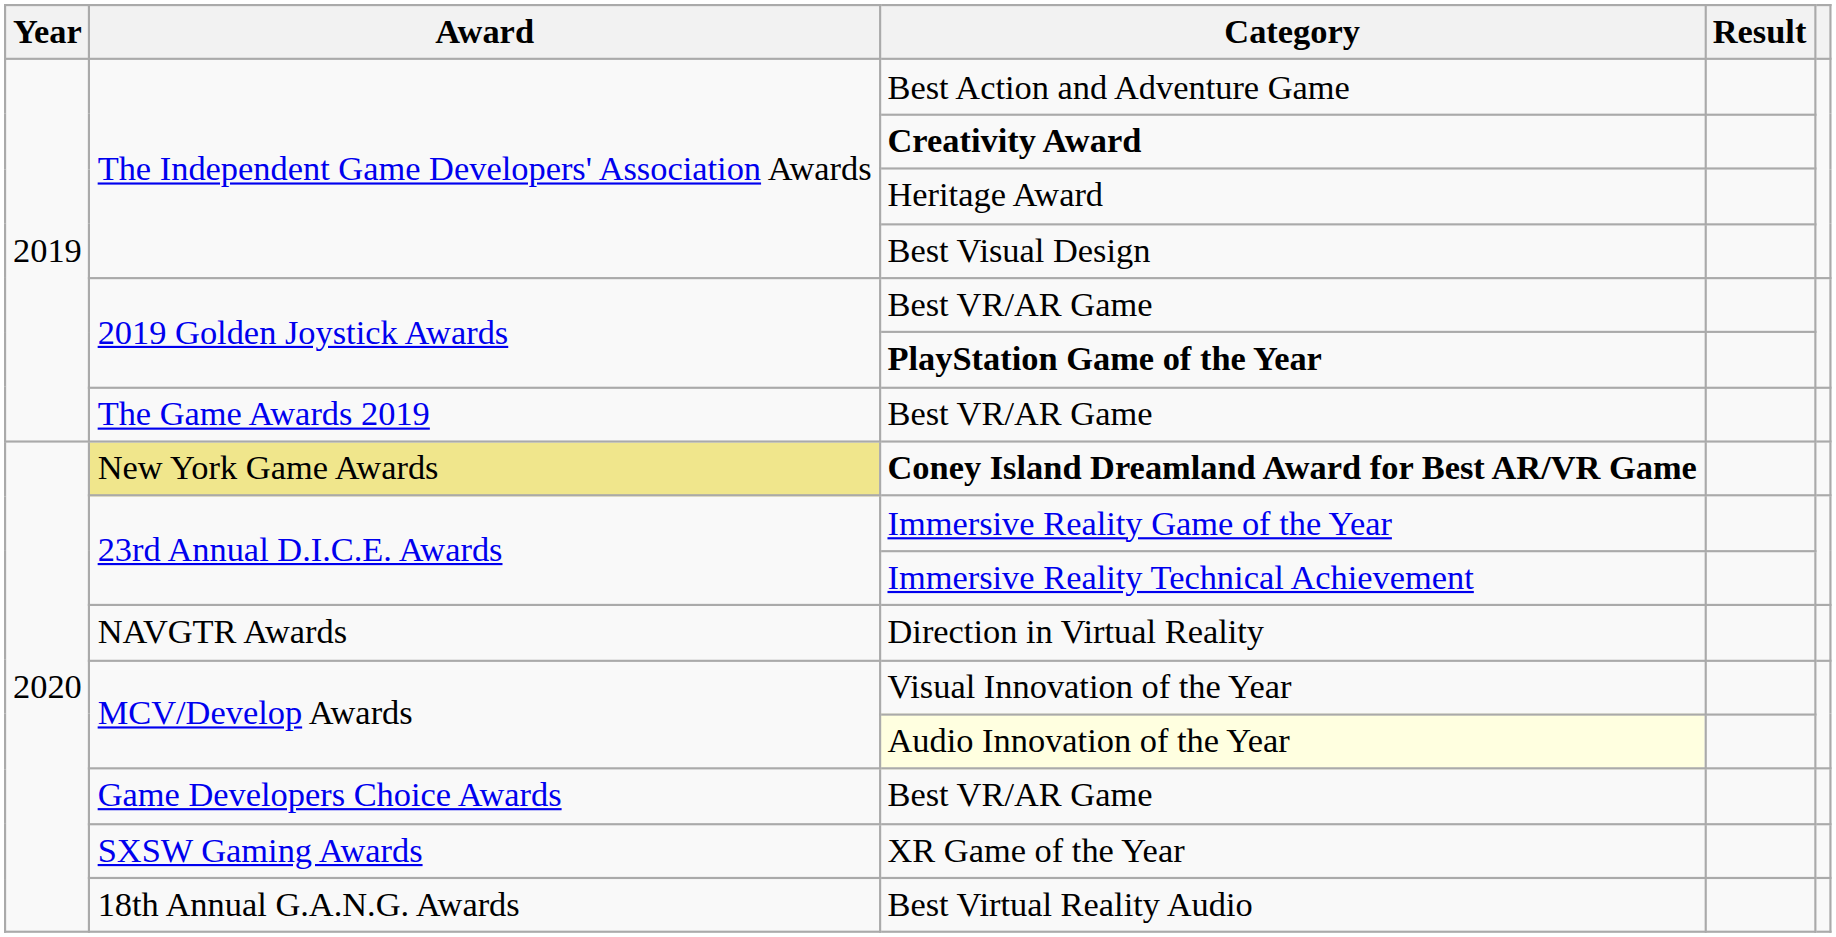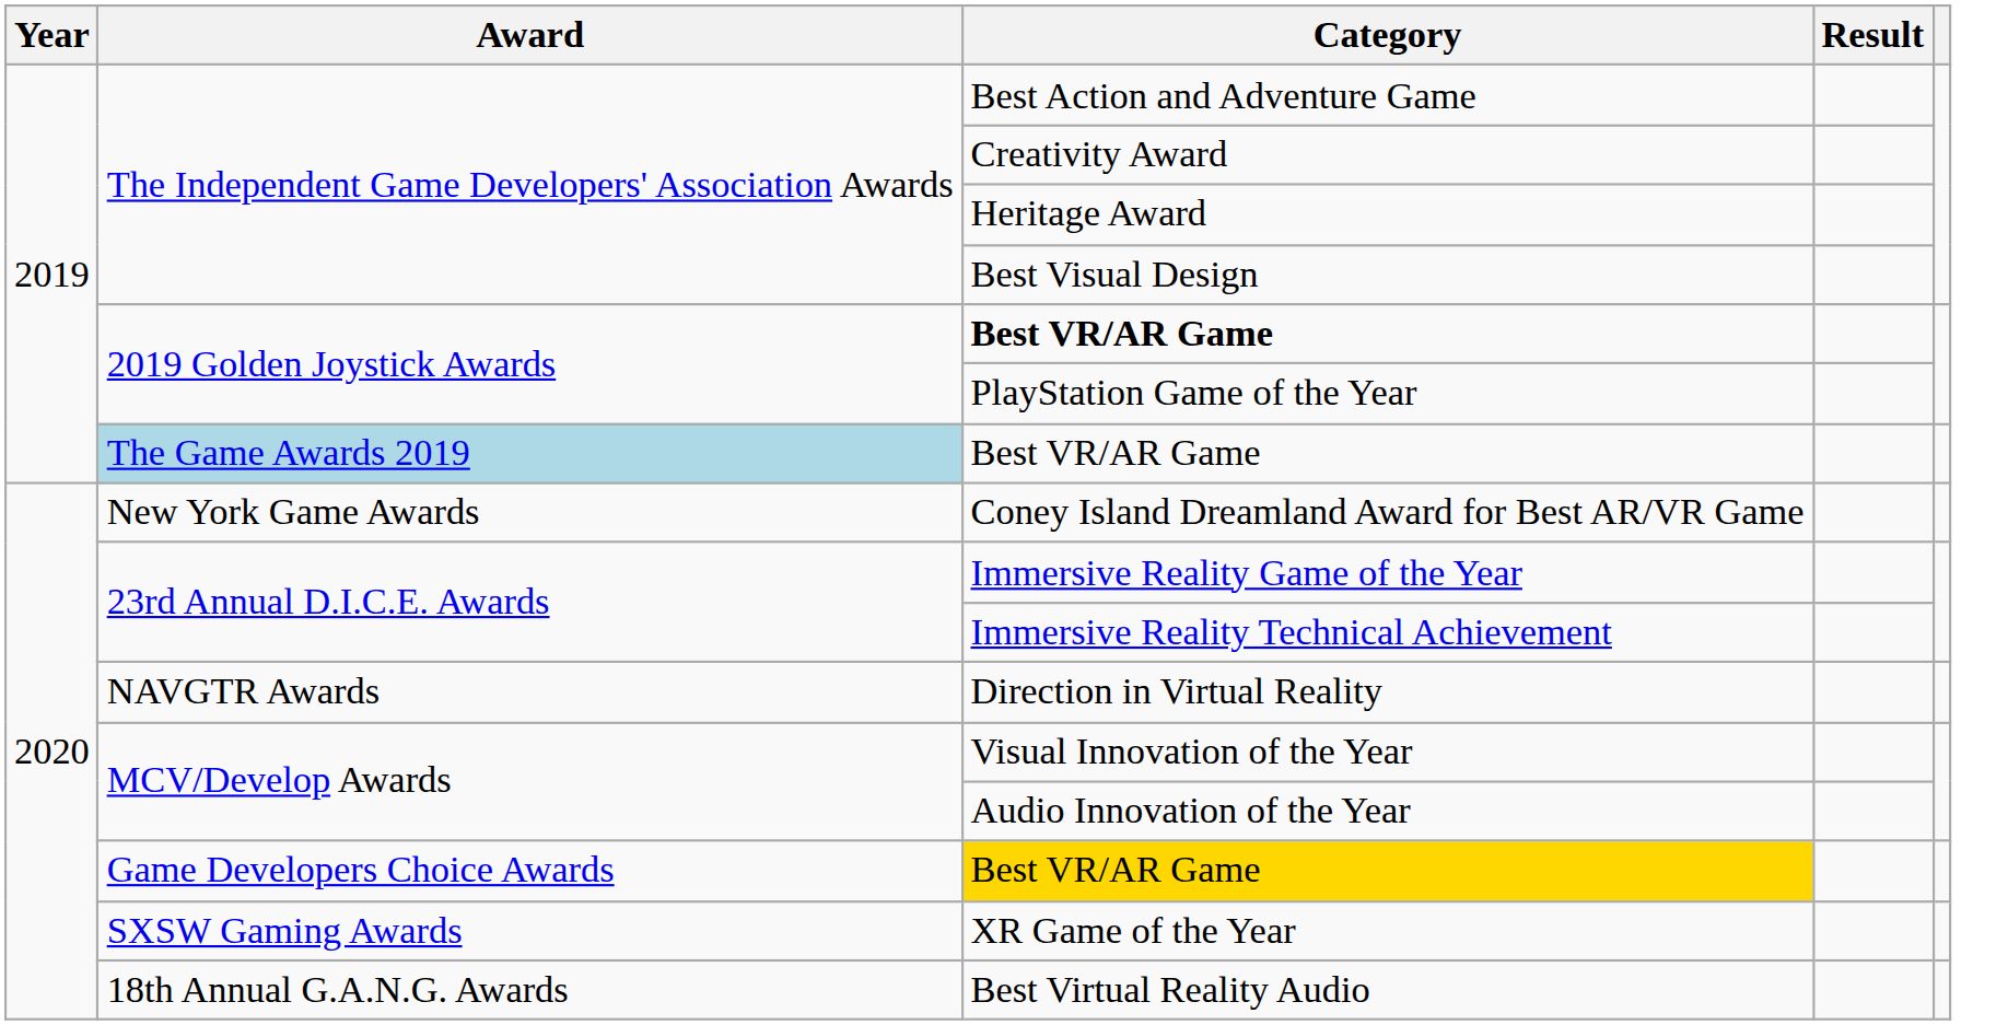Creativity Award | Category: bold -> normal
2019 Golden Joystick Awards / Best VR/AR Game | Category: normal -> bold
PlayStation Game of the Year | Category: bold -> normal
The Game Awards 2019 / Best VR/AR Game | Award: no background -> lightblue background
Coney Island Dreamland Award for Best AR/VR Game | Award: khaki background -> no background
Coney Island Dreamland Award for Best AR/VR Game | Category: bold -> normal
Audio Innovation of the Year | Category: lightyellow background -> no background
Game Developers Choice Awards / Best VR/AR Game | Category: no background -> gold background
